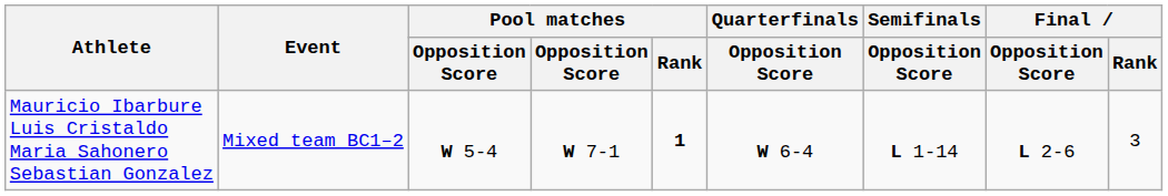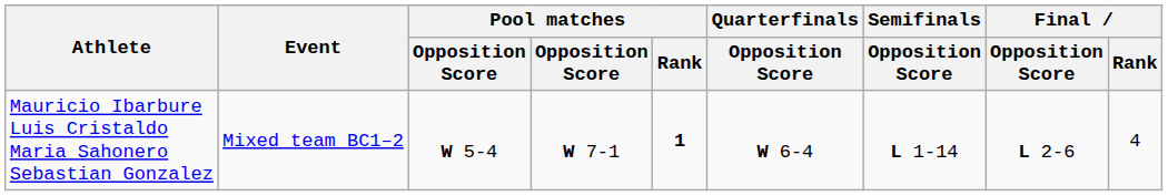row 3 | Final / Rank: 3 -> 4
